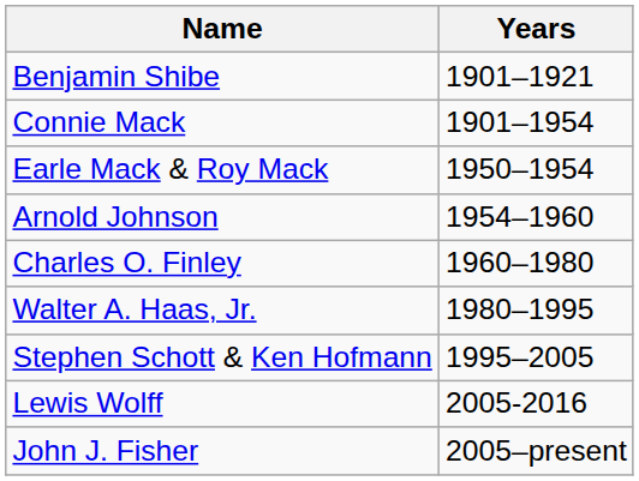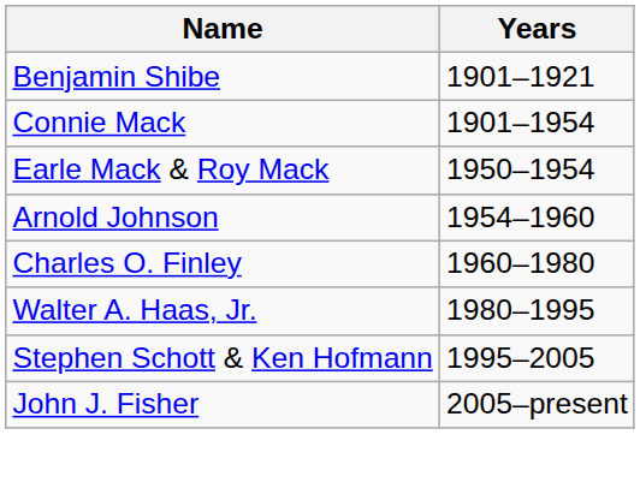- row: Lewis Wolff | 2005-2016
